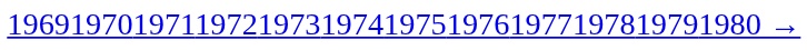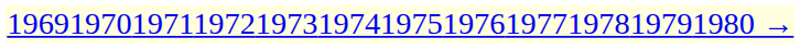row 1 | column 1: no background -> lightyellow background
